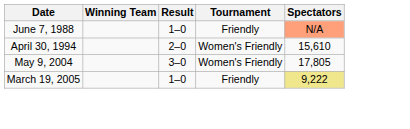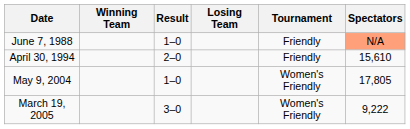+ column: Losing Team
April 30, 1994 | Tournament: Women's Friendly -> Friendly
May 9, 2004 | Result: 3–0 -> 1–0
March 19, 2005 | Result: 1–0 -> 3–0
March 19, 2005 | Tournament: Friendly -> Women's Friendly
March 19, 2005 | Spectators: khaki background -> no background
